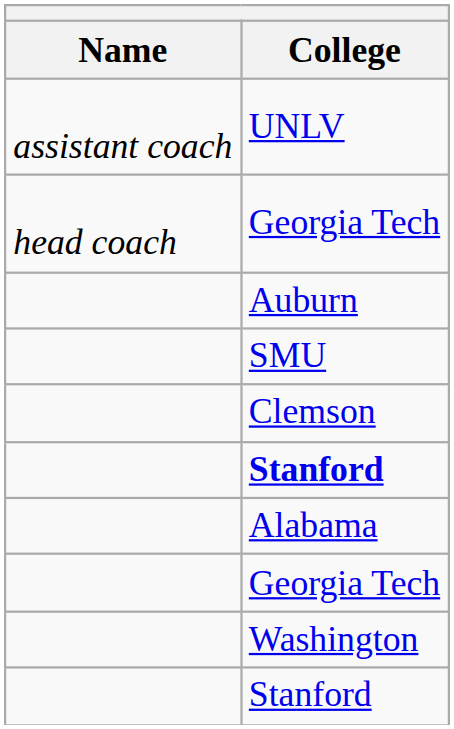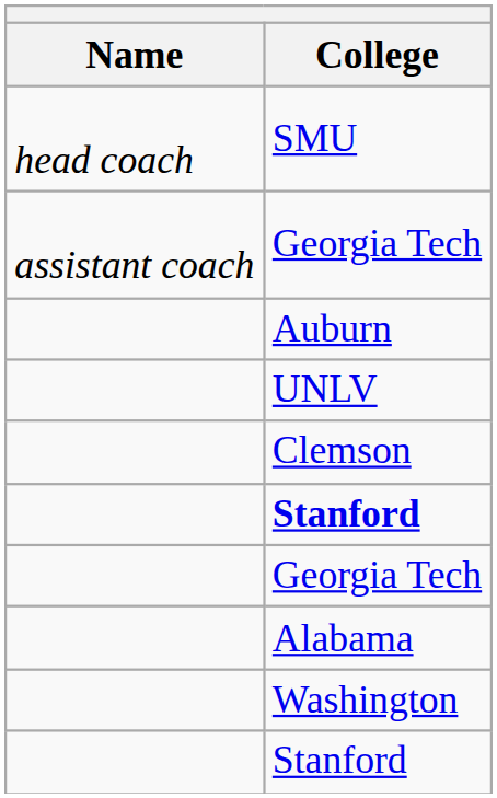row 3 | Name: assistant coach -> head coach
row 3 | College: UNLV -> SMU
row 4 | Name: head coach -> assistant coach
row 6 | College: SMU -> UNLV
row 9 | College: Alabama -> Georgia Tech
row 10 | College: Georgia Tech -> Alabama
